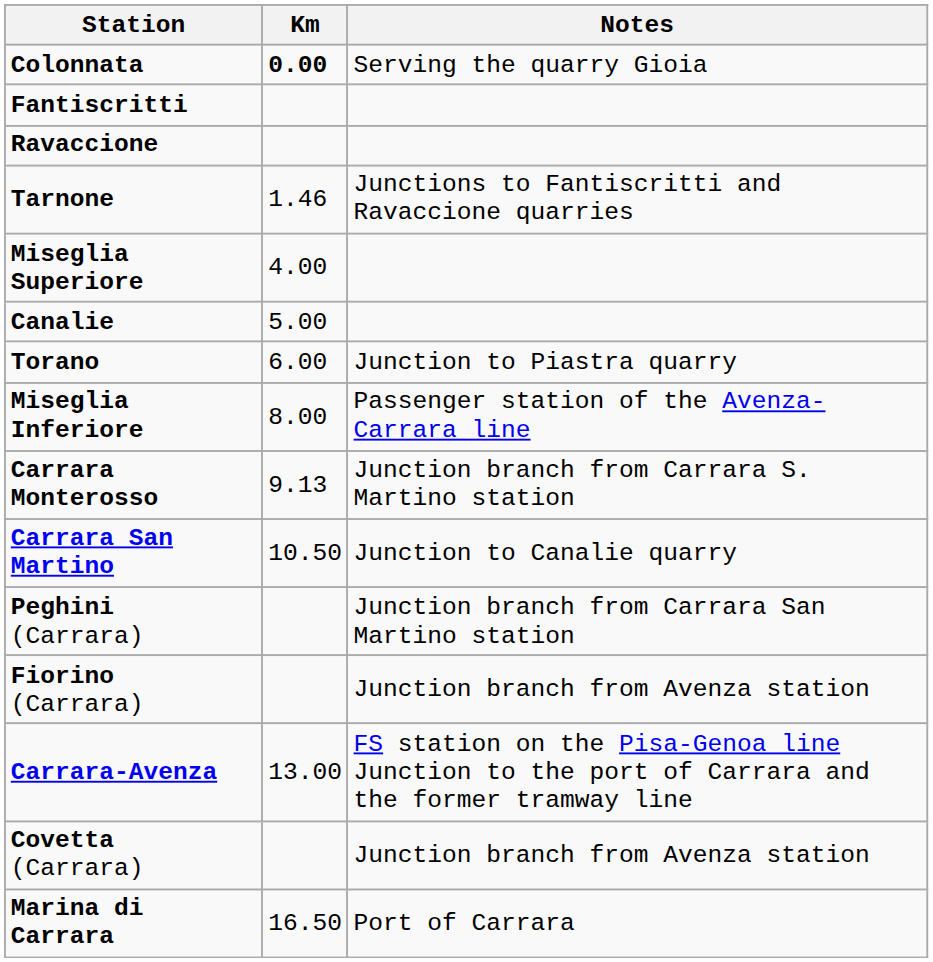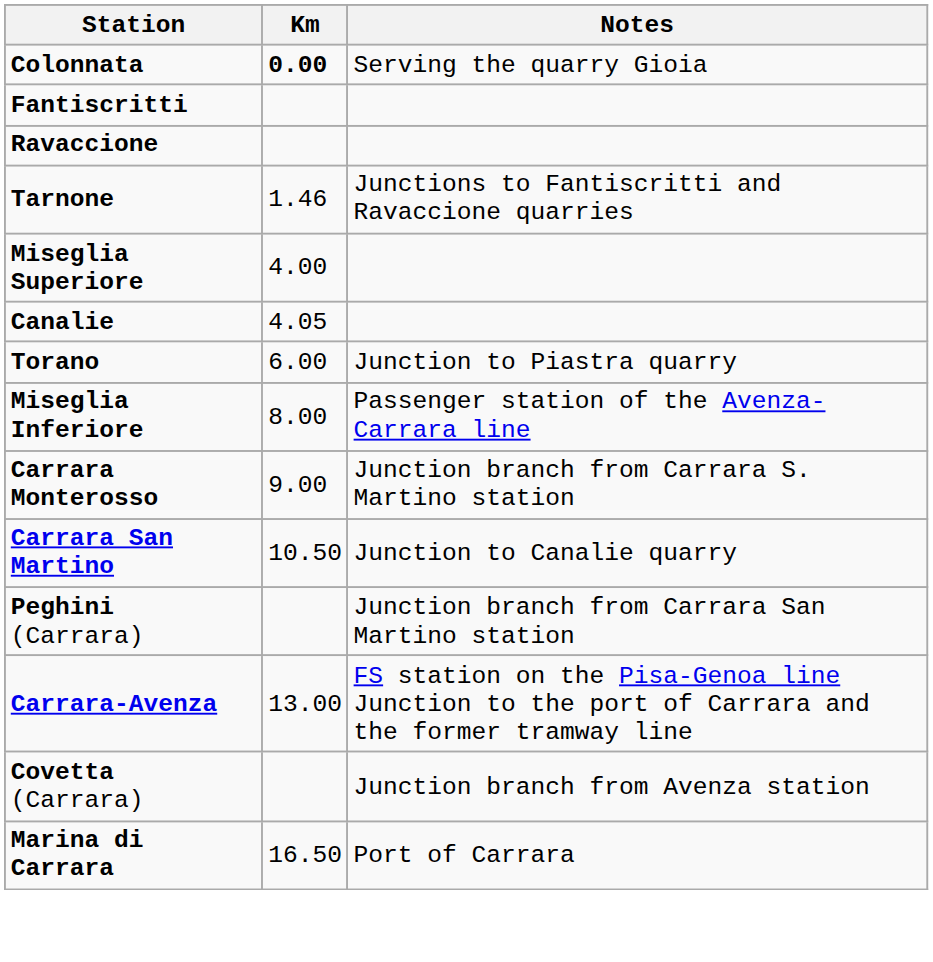Canalie | Km: 5.00 -> 4.05
Carrara Monterosso | Km: 9.13 -> 9.00
- row: Fiorino (Carrara) | Junction branch from Avenza station
